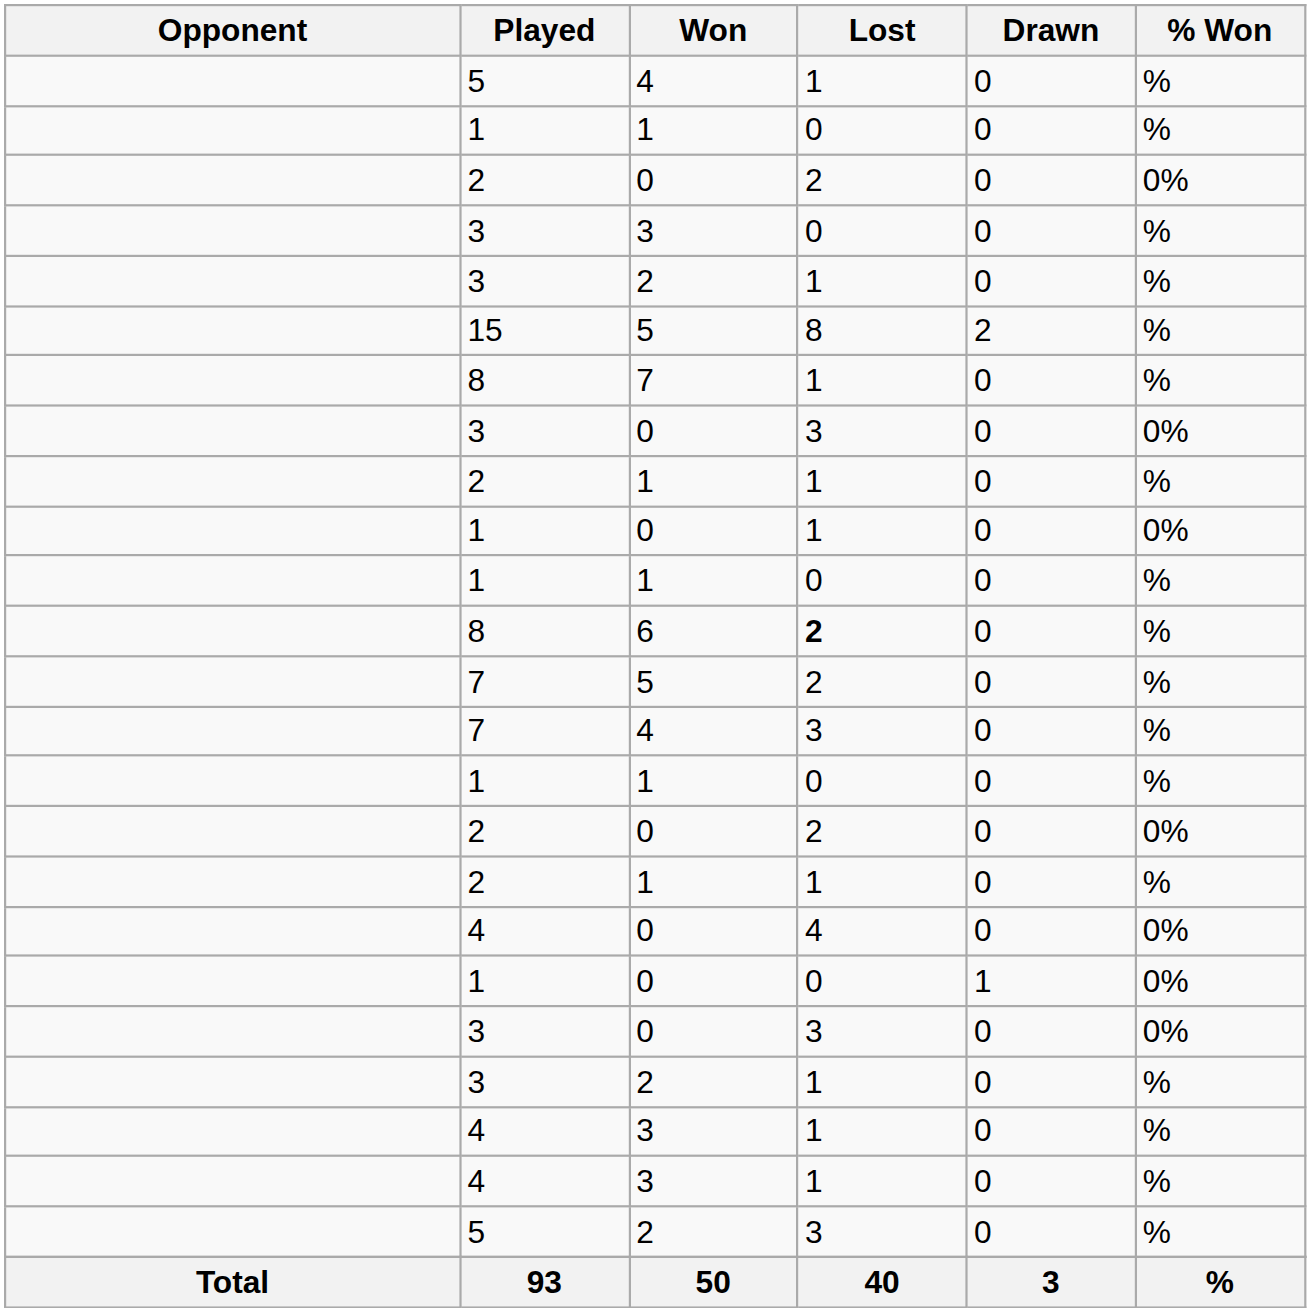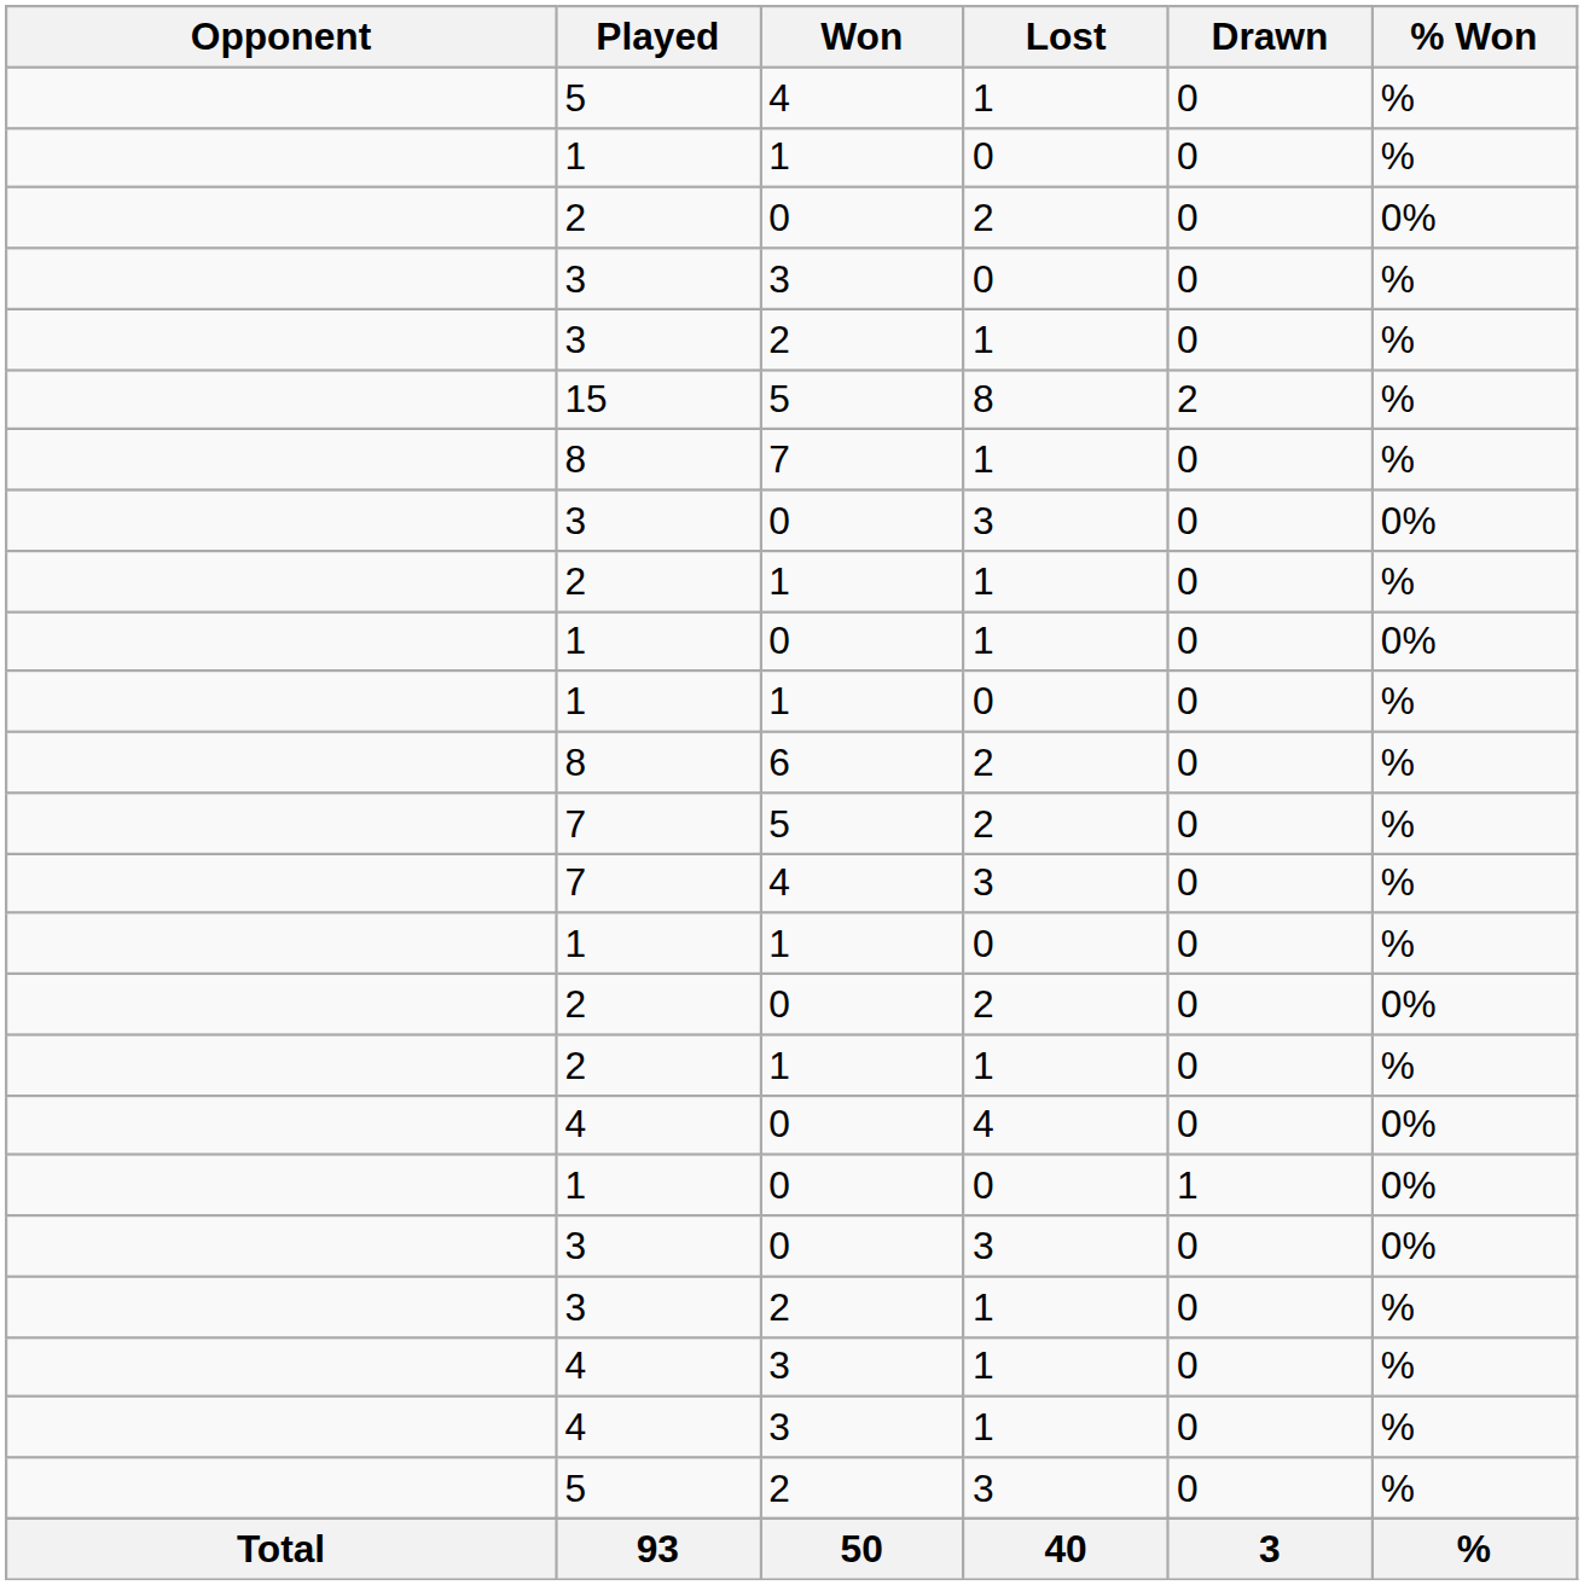8 / 6 | Lost: bold -> normal
